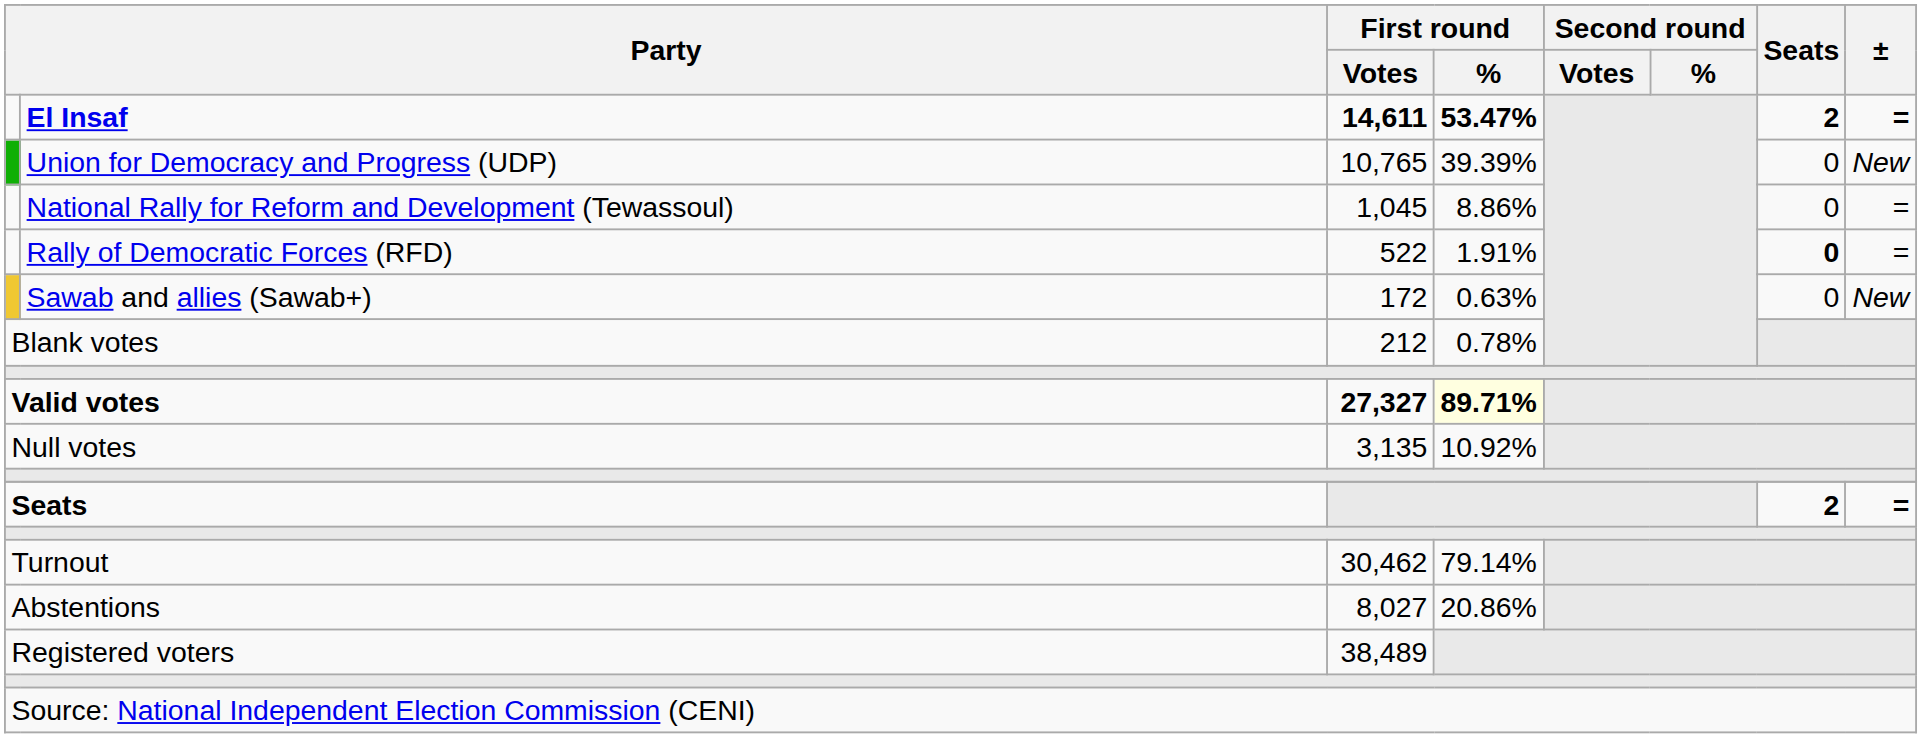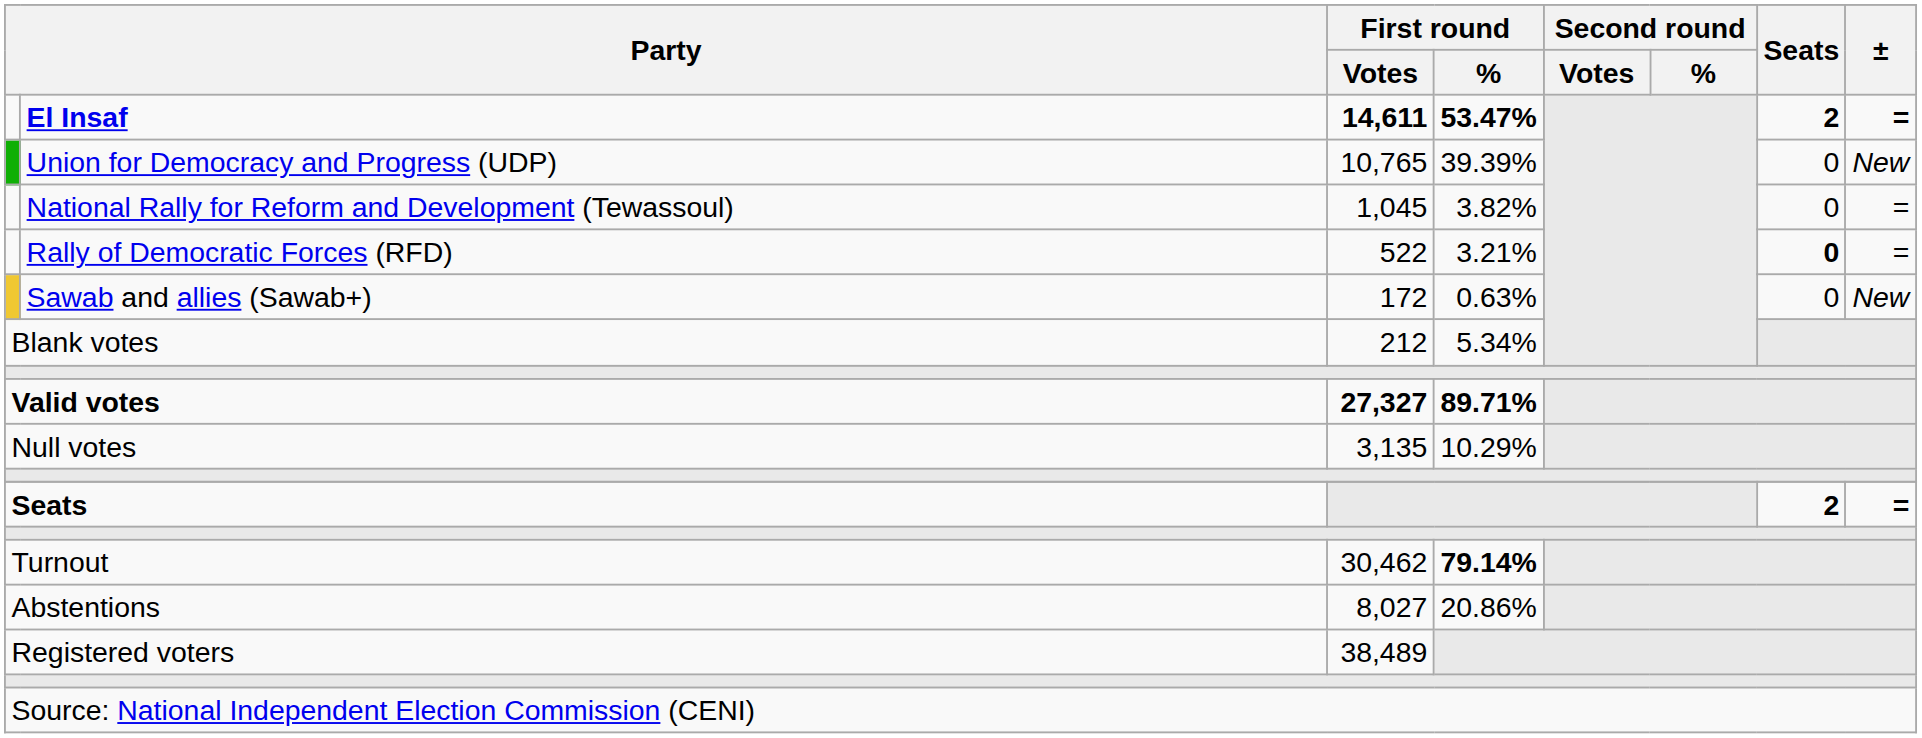National Rally for Reform and Development (Tewassoul) | First round / %: 8.86% -> 3.82%
Rally of Democratic Forces (RFD) | First round / %: 1.91% -> 3.21%
Blank votes | First round / %: 0.78% -> 5.34%
Valid votes | First round / %: lightyellow background -> no background
Null votes | First round / %: 10.92% -> 10.29%
Turnout | First round / %: normal -> bold
